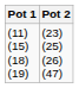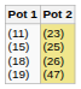(11) (15) (18) (19) | Pot 2: no background -> khaki background
